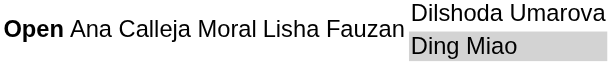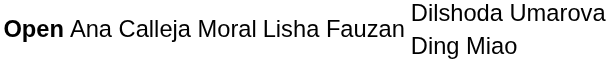row 2 | column 4: lightgrey background -> no background
